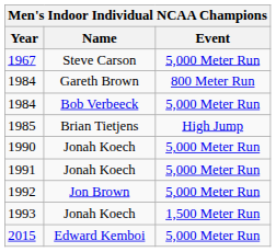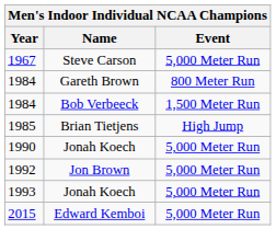1984 / Bob Verbeeck | Event: 5,000 Meter Run -> 1,500 Meter Run
- row: 1991 | Jonah Koech | 5,000 Meter Run
1993 | Event: 1,500 Meter Run -> 5,000 Meter Run
